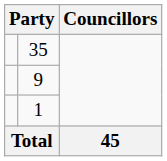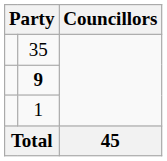9 | column 2: normal -> bold
